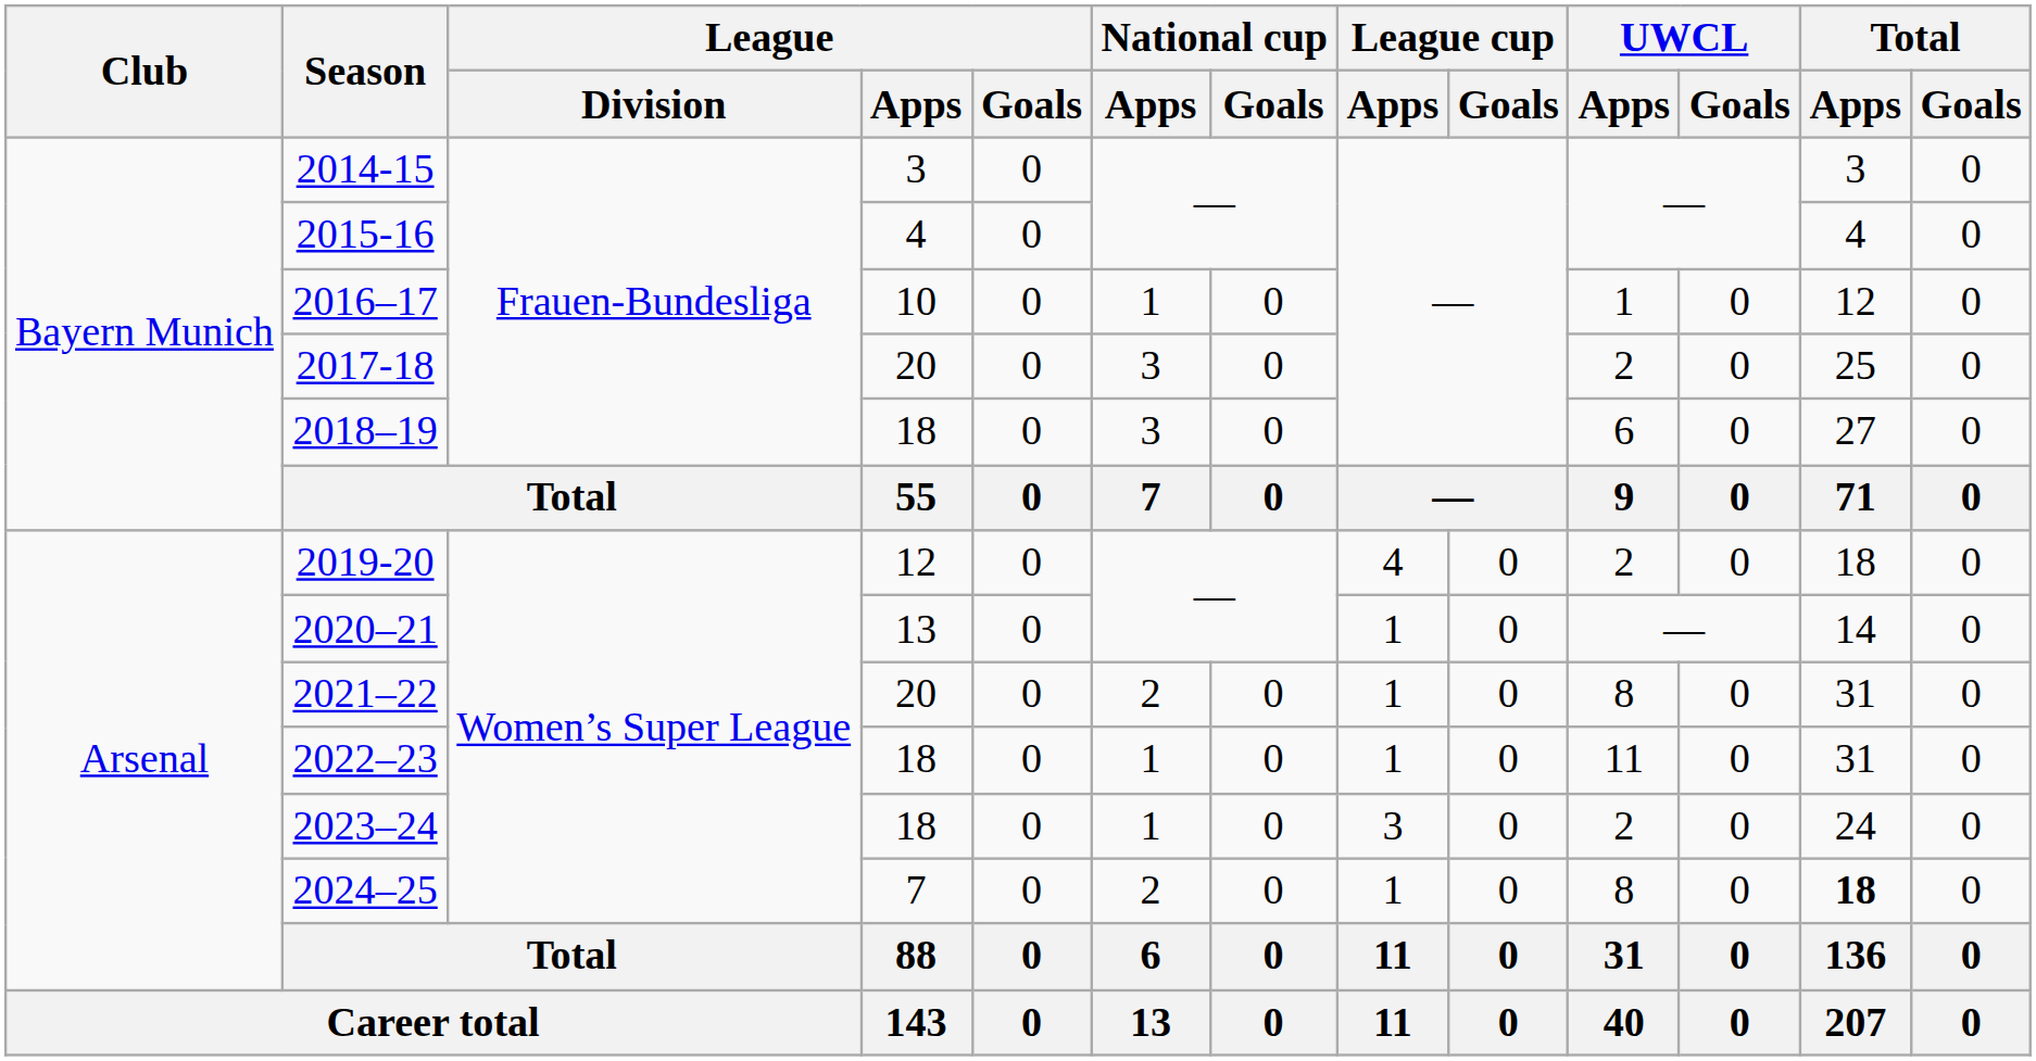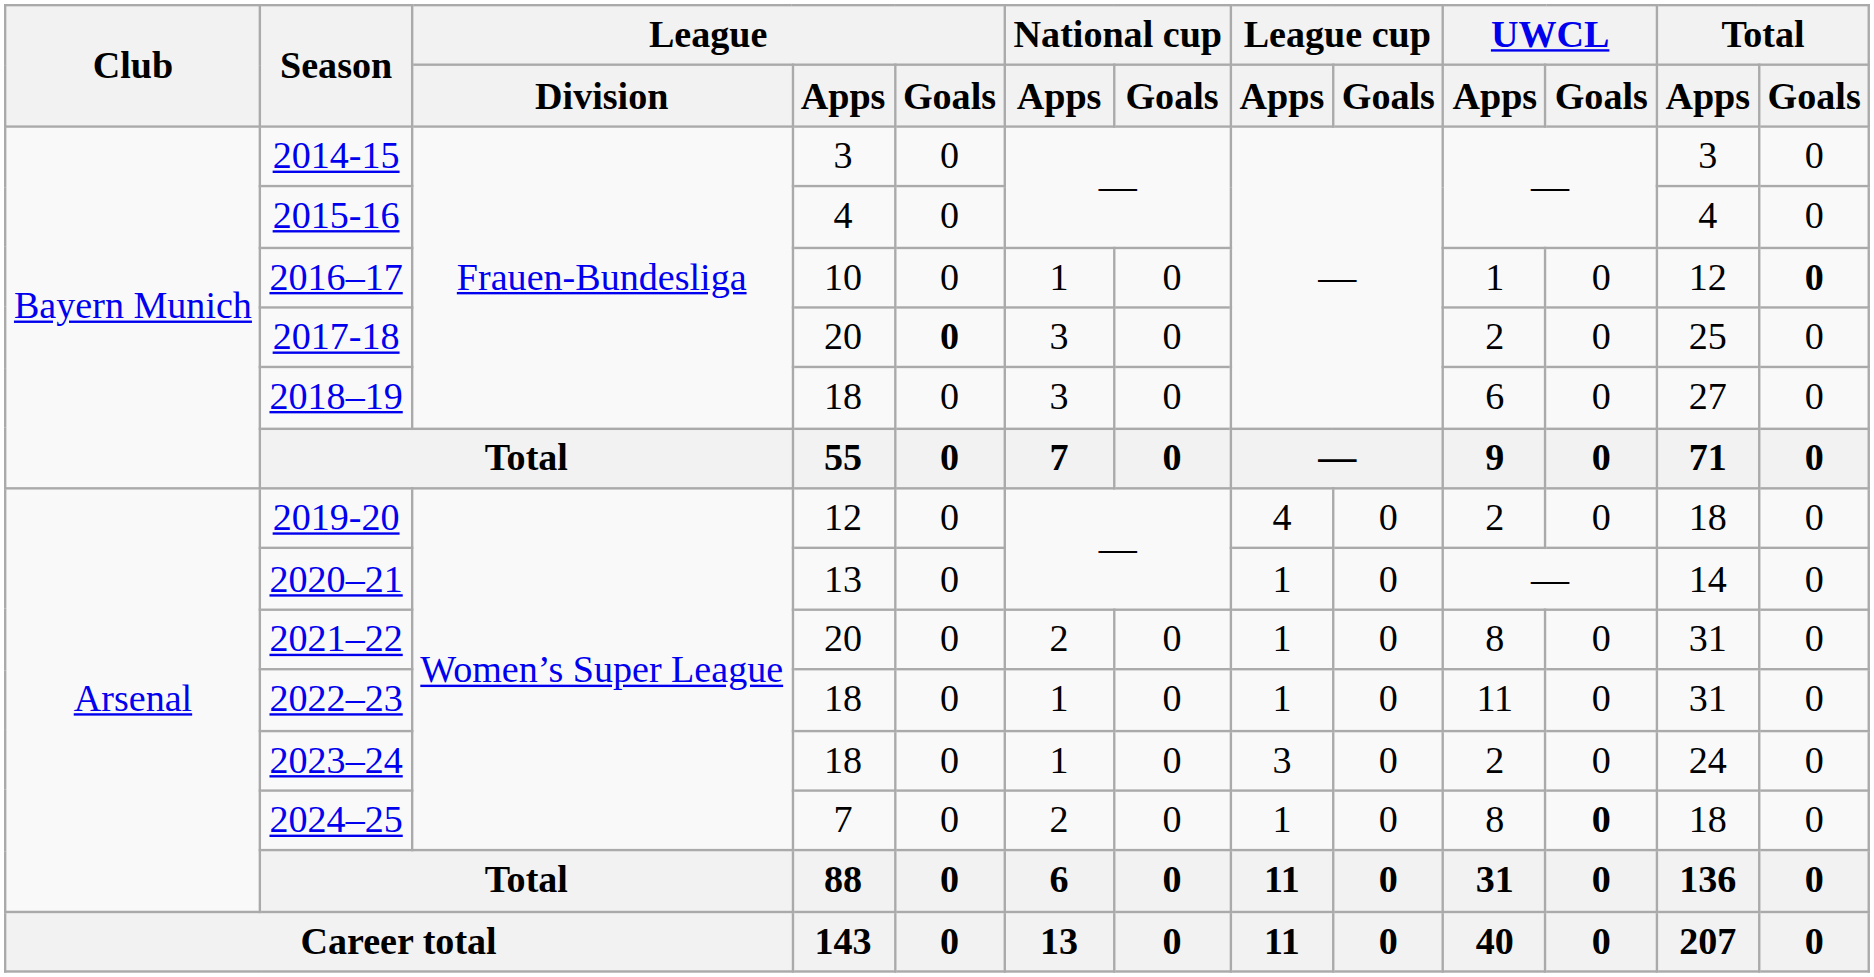2016–17 | Total / Goals: normal -> bold
2017-18 | League / Goals: normal -> bold
2024–25 | UWCL / Goals: normal -> bold
2024–25 | Total / Apps: bold -> normal
